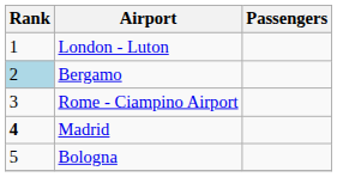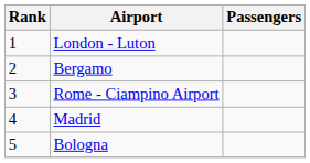Bergamo | Rank: lightblue background -> no background
Madrid | Rank: bold -> normal
